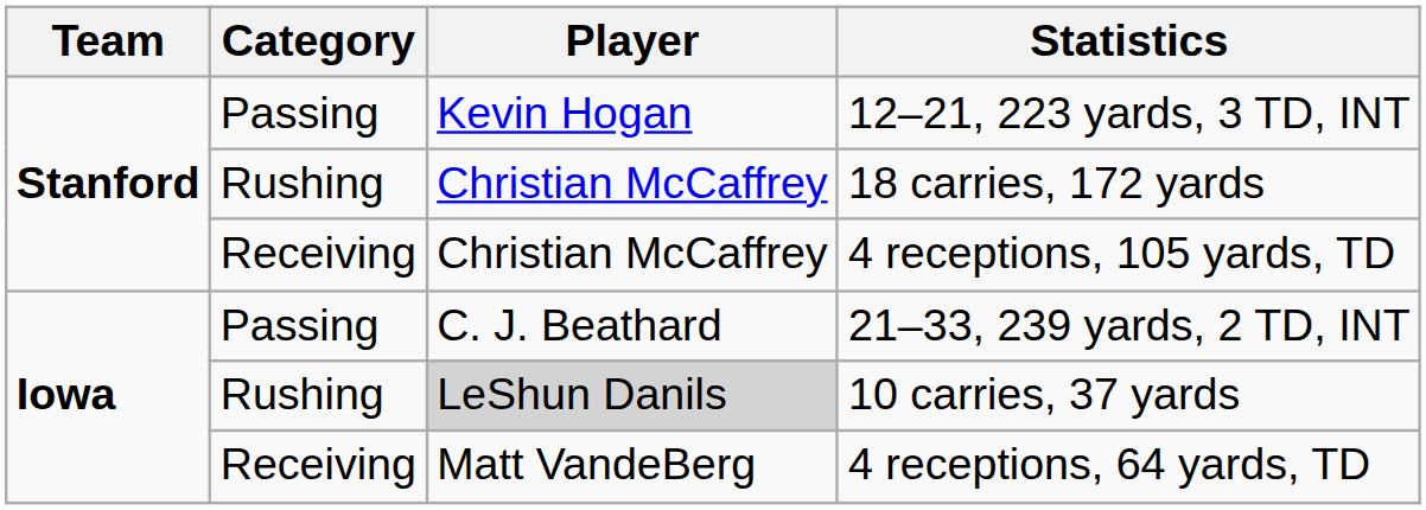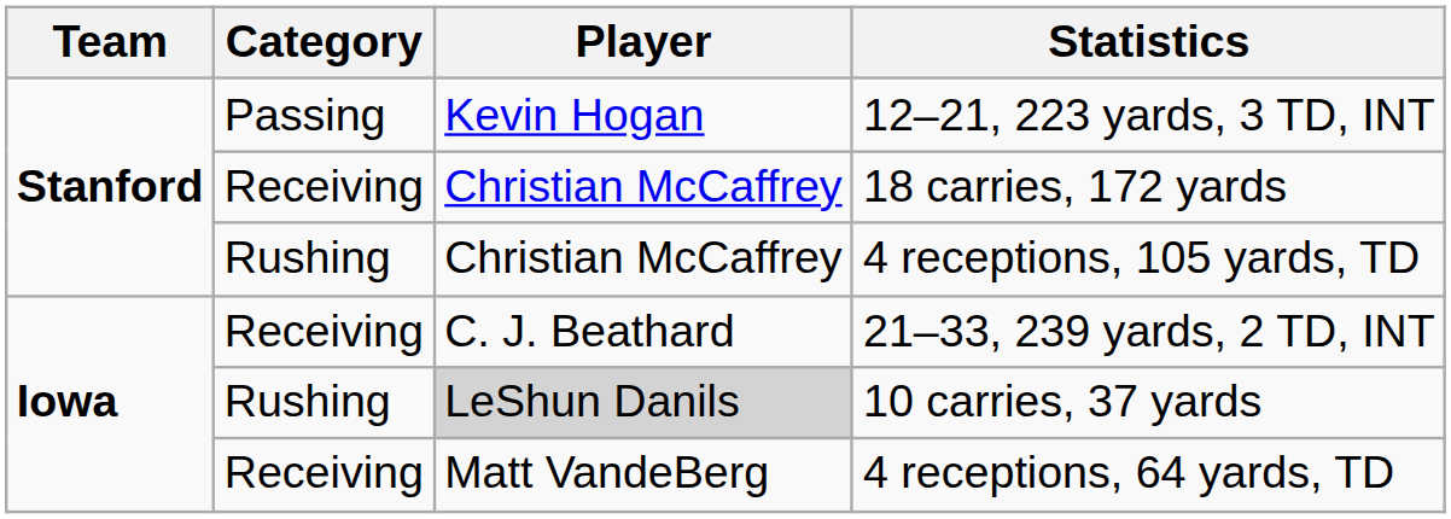18 carries, 172 yards | Category: Rushing -> Receiving
4 receptions, 105 yards, TD | Category: Receiving -> Rushing
21–33, 239 yards, 2 TD, INT | Category: Passing -> Receiving
